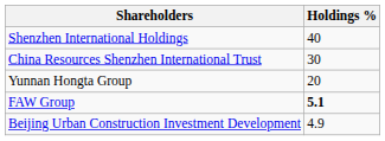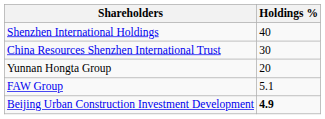FAW Group | Holdings %: bold -> normal
Beijing Urban Construction Investment Development | Holdings %: normal -> bold
